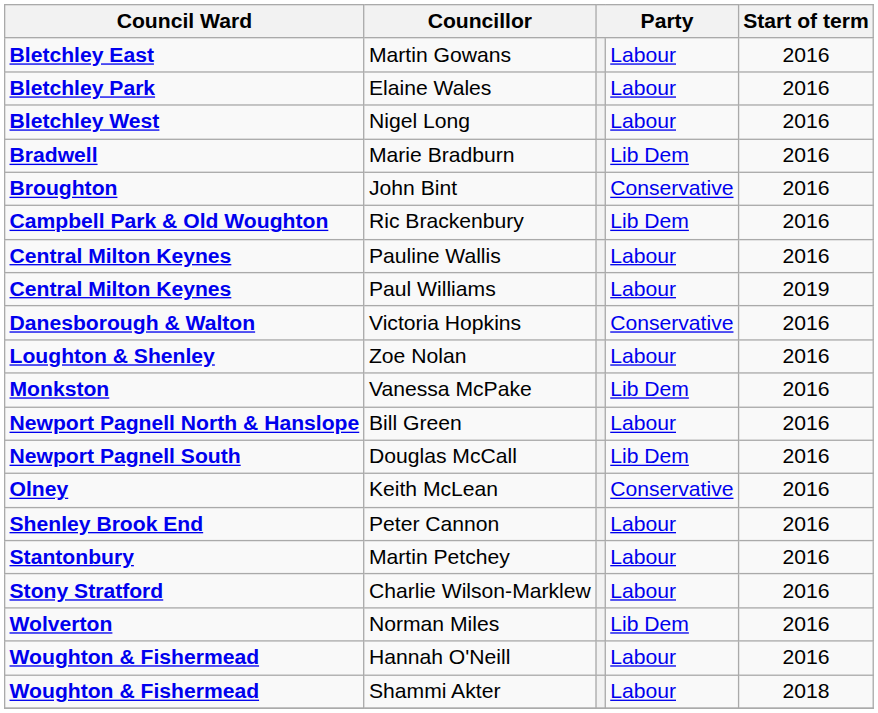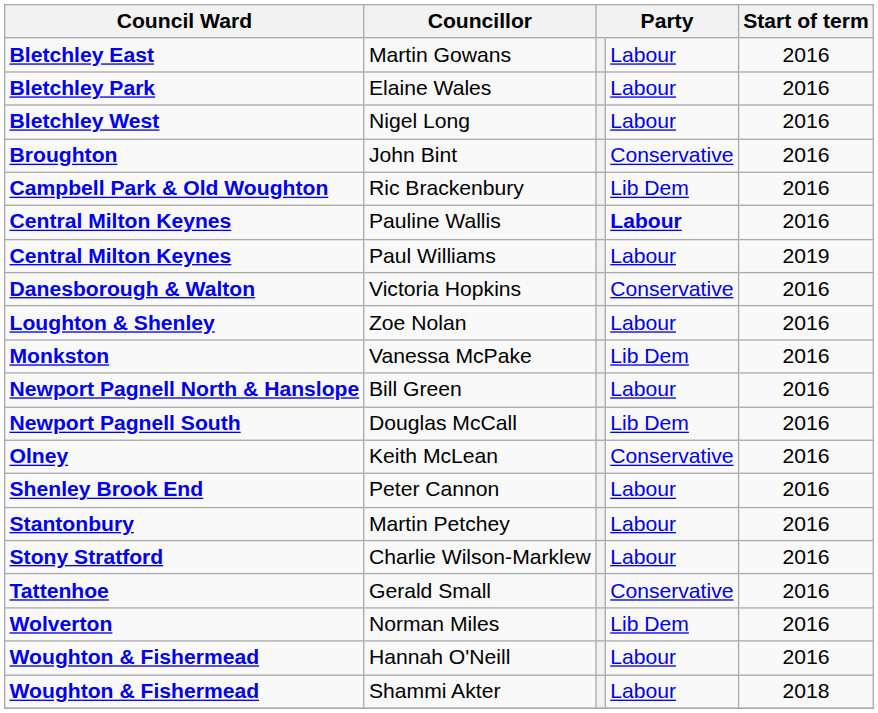- row: Bradwell | Marie Bradburn | Lib Dem | 2016
Pauline Wallis | column 4: normal -> bold
+ row: Tattenhoe | Gerald Small | Conservative | 2016
